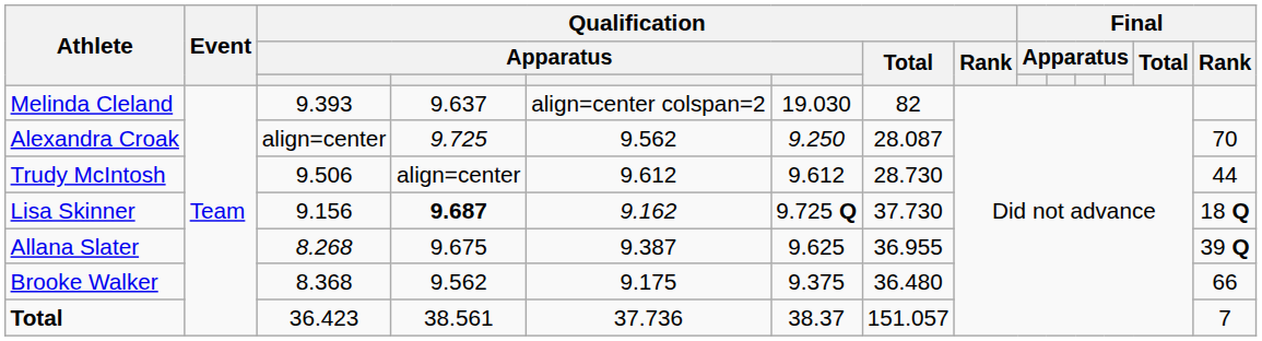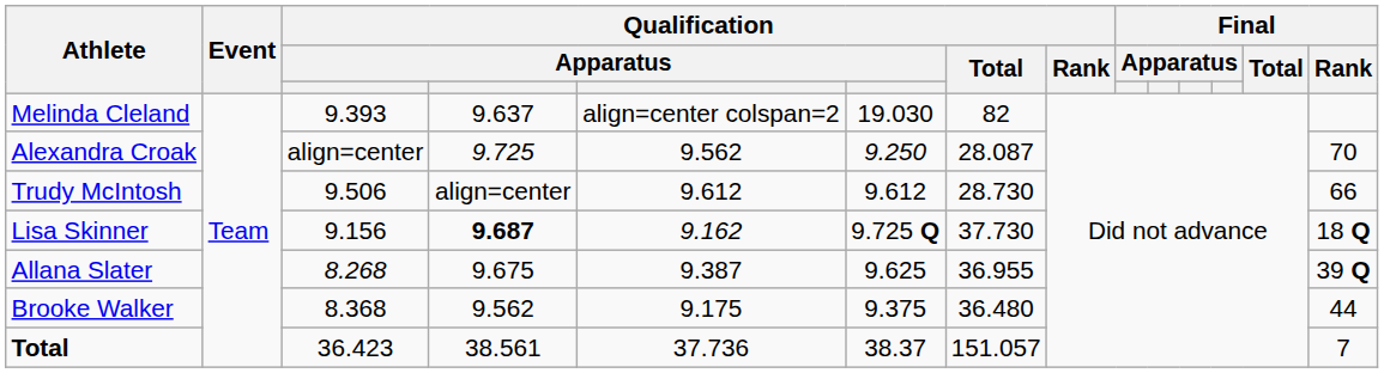Trudy McIntosh | Final / Rank: 44 -> 66
Brooke Walker | Final / Rank: 66 -> 44
